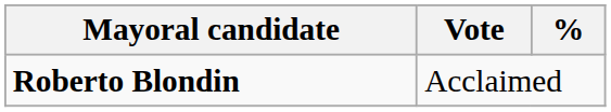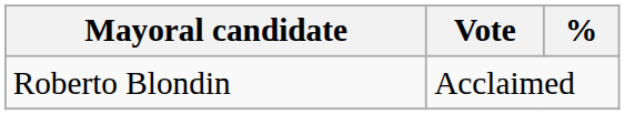Roberto Blondin | Mayoral candidate: bold -> normal
